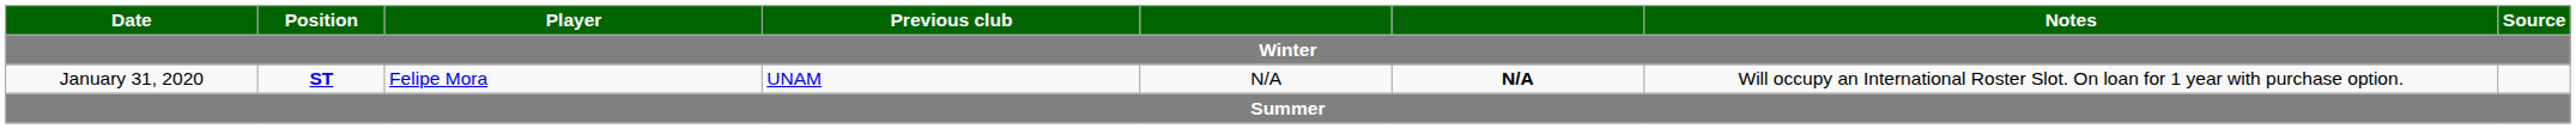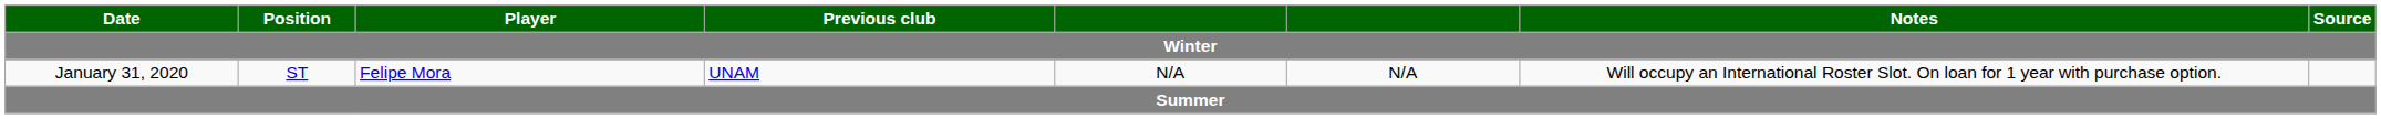January 31, 2020 | Position: bold -> normal
January 31, 2020 | column 6: bold -> normal
